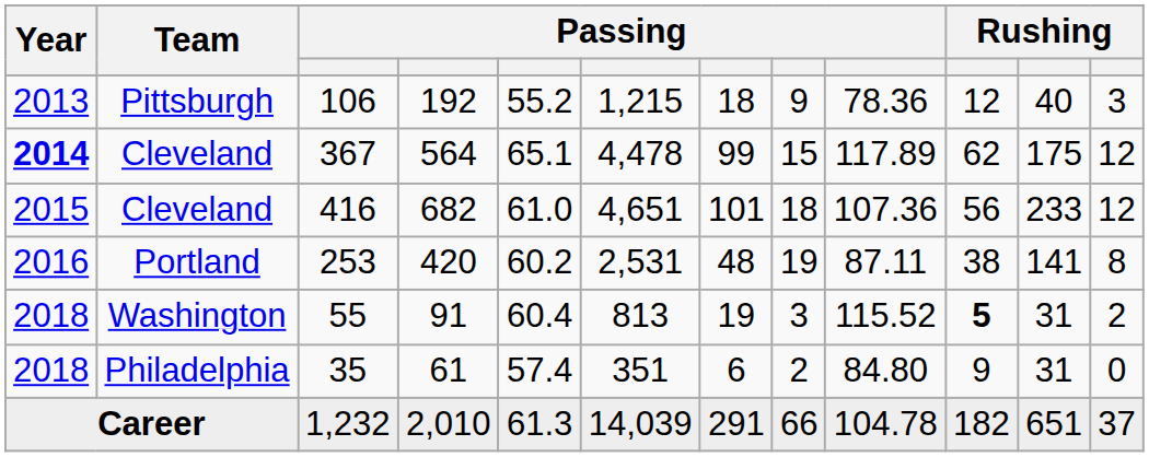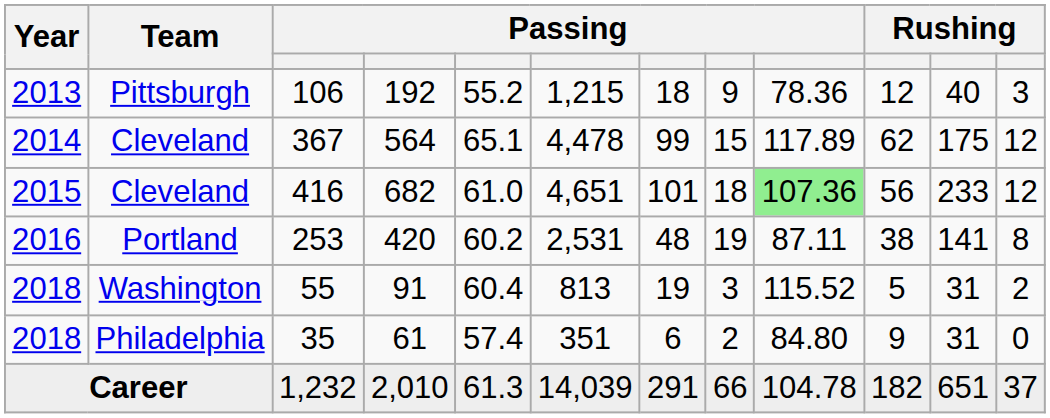367 | Year: bold -> normal
416 | column 9: no background -> lightgreen background
55 | column 10: bold -> normal
